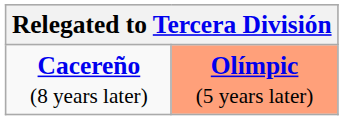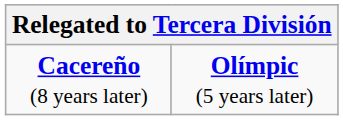Cacereño (8 years later) | column 2: lightsalmon background -> no background
